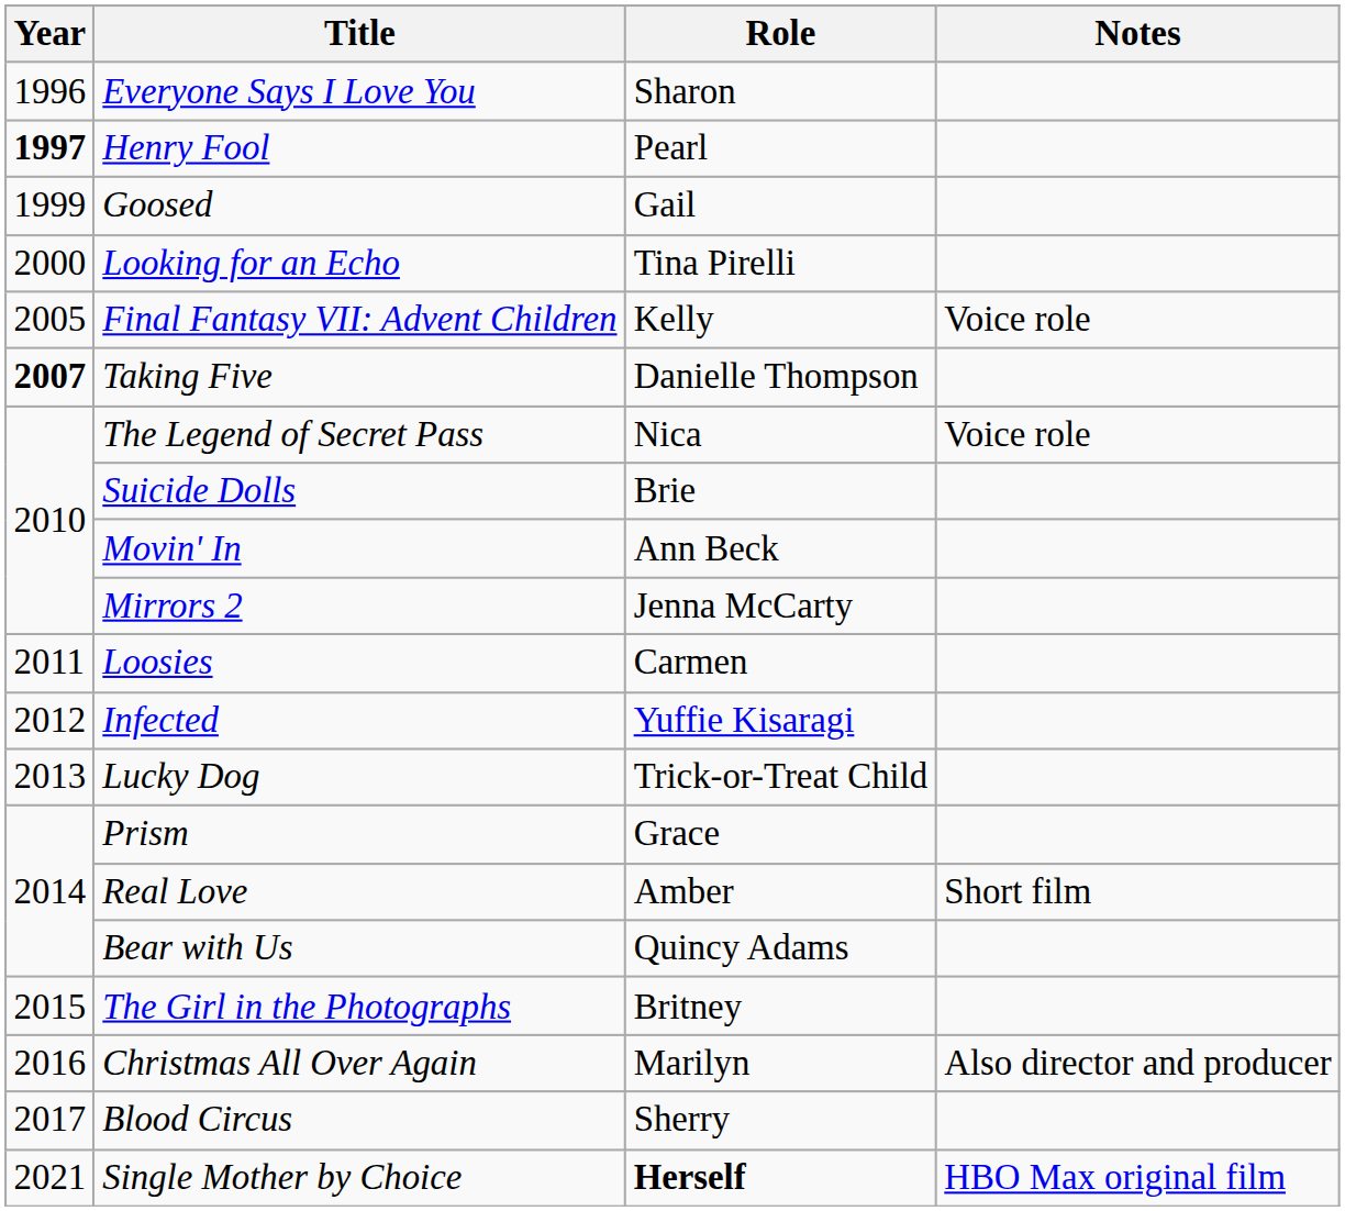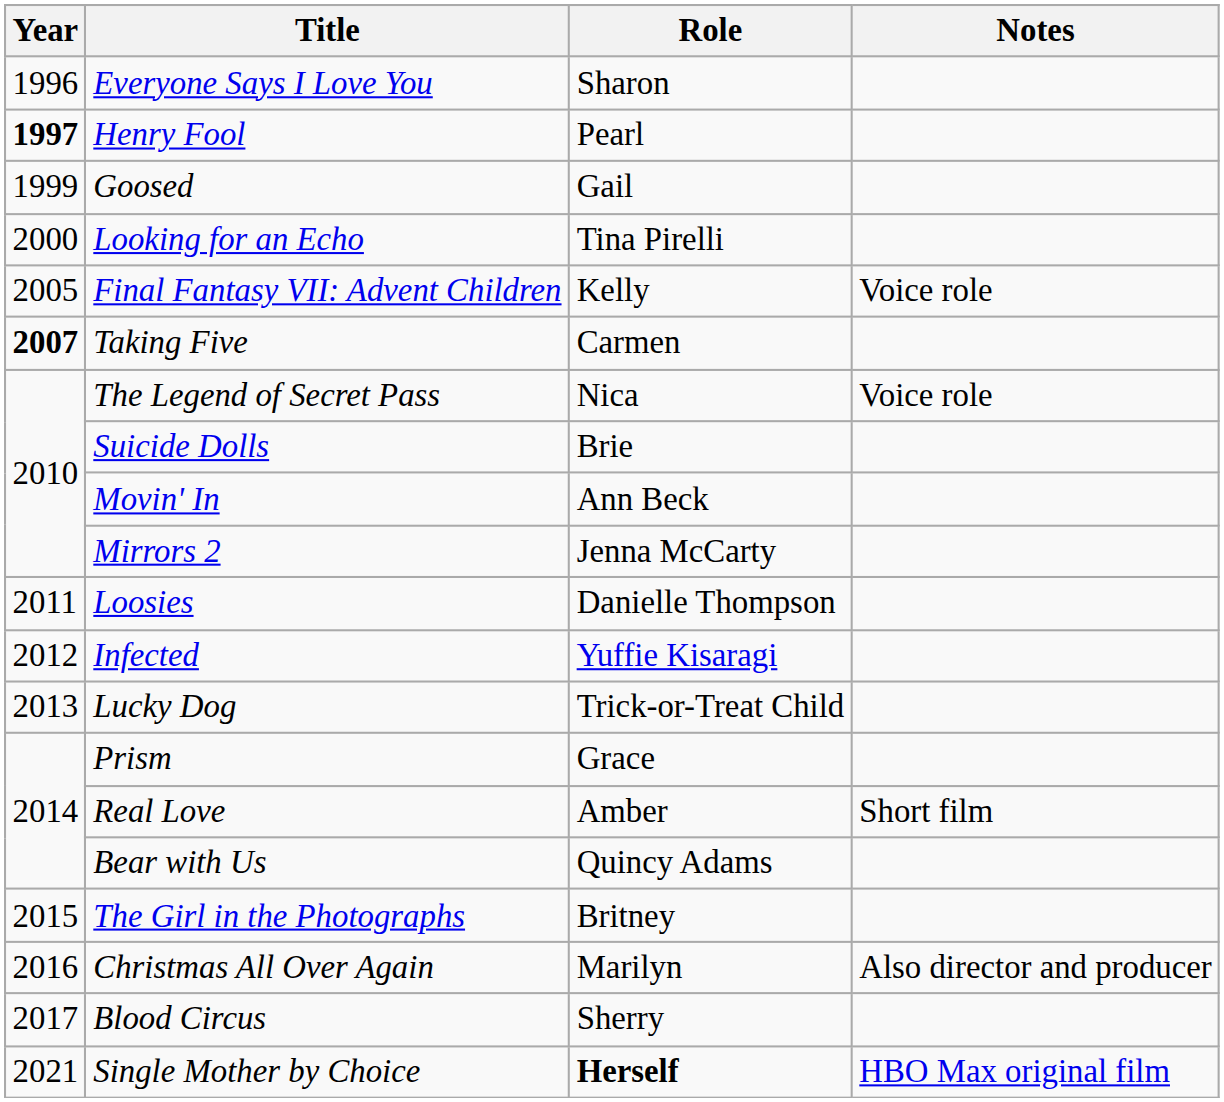Taking Five | Role: Danielle Thompson -> Carmen
Loosies | Role: Carmen -> Danielle Thompson
